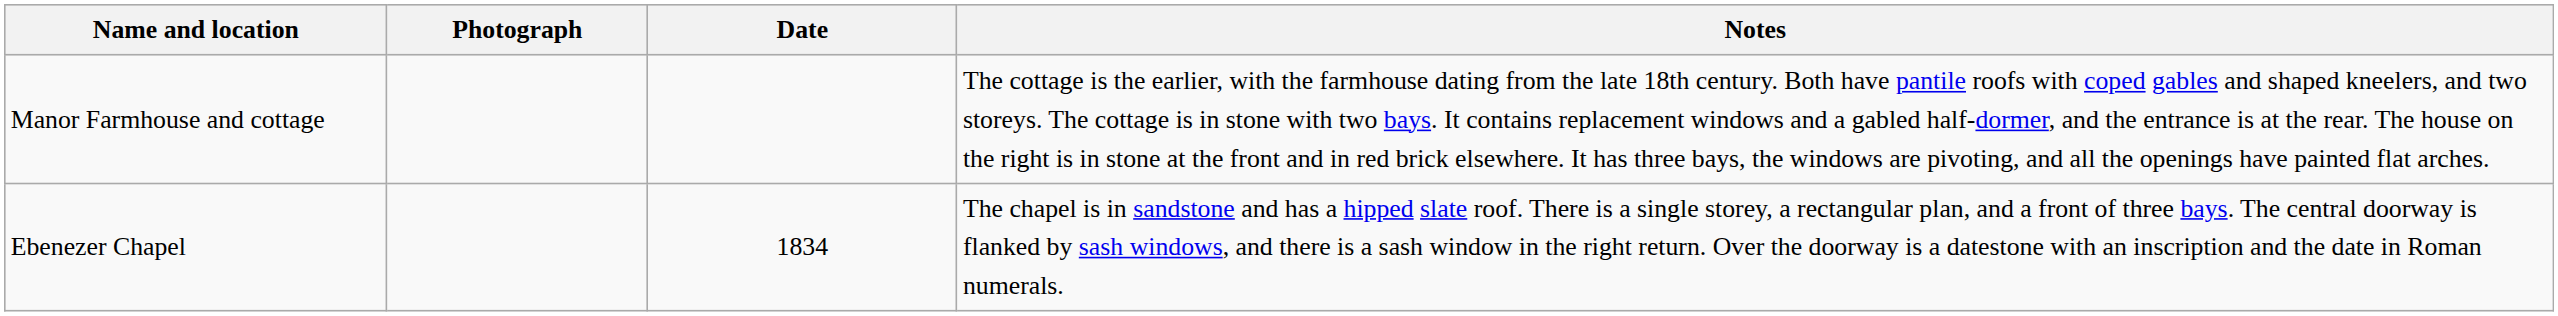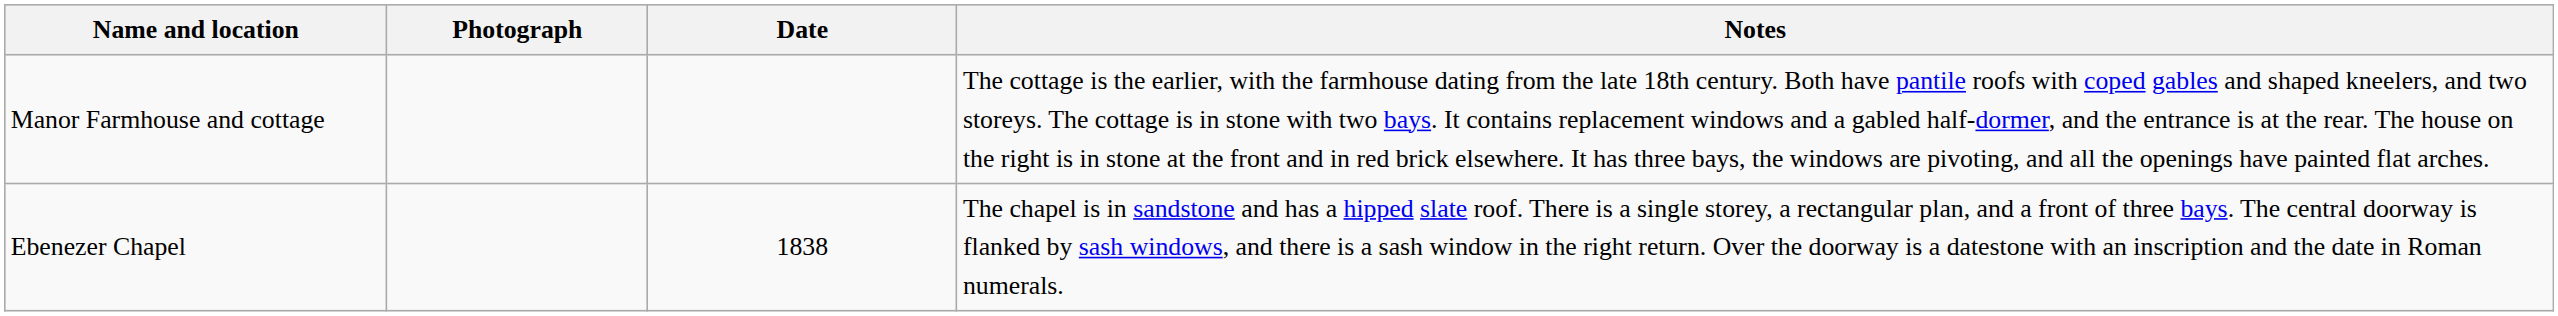Ebenezer Chapel | Date: 1834 -> 1838
